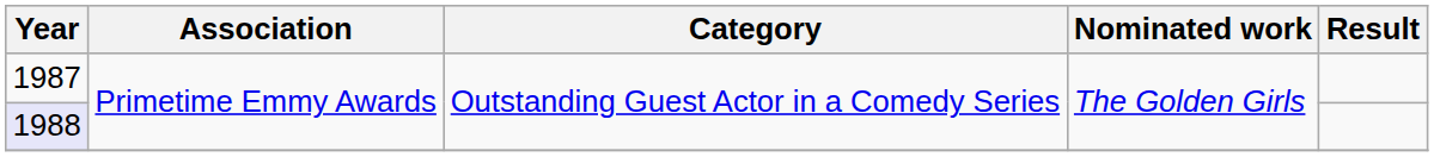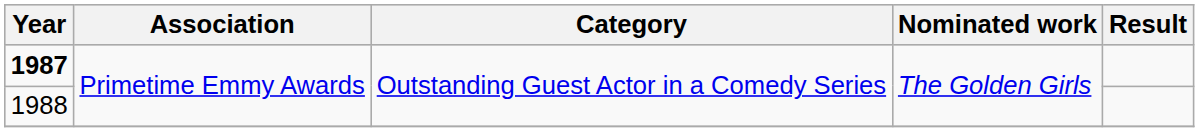1987 | Year: normal -> bold
1988 | Year: lavender background -> no background
